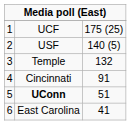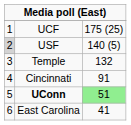USF | column 1: no background -> lightgrey background
UConn | column 3: no background -> lightgreen background
